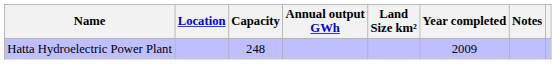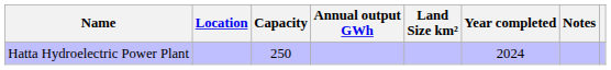Hatta Hydroelectric Power Plant | Capacity: 248 -> 250
Hatta Hydroelectric Power Plant | Year completed: 2009 -> 2024
